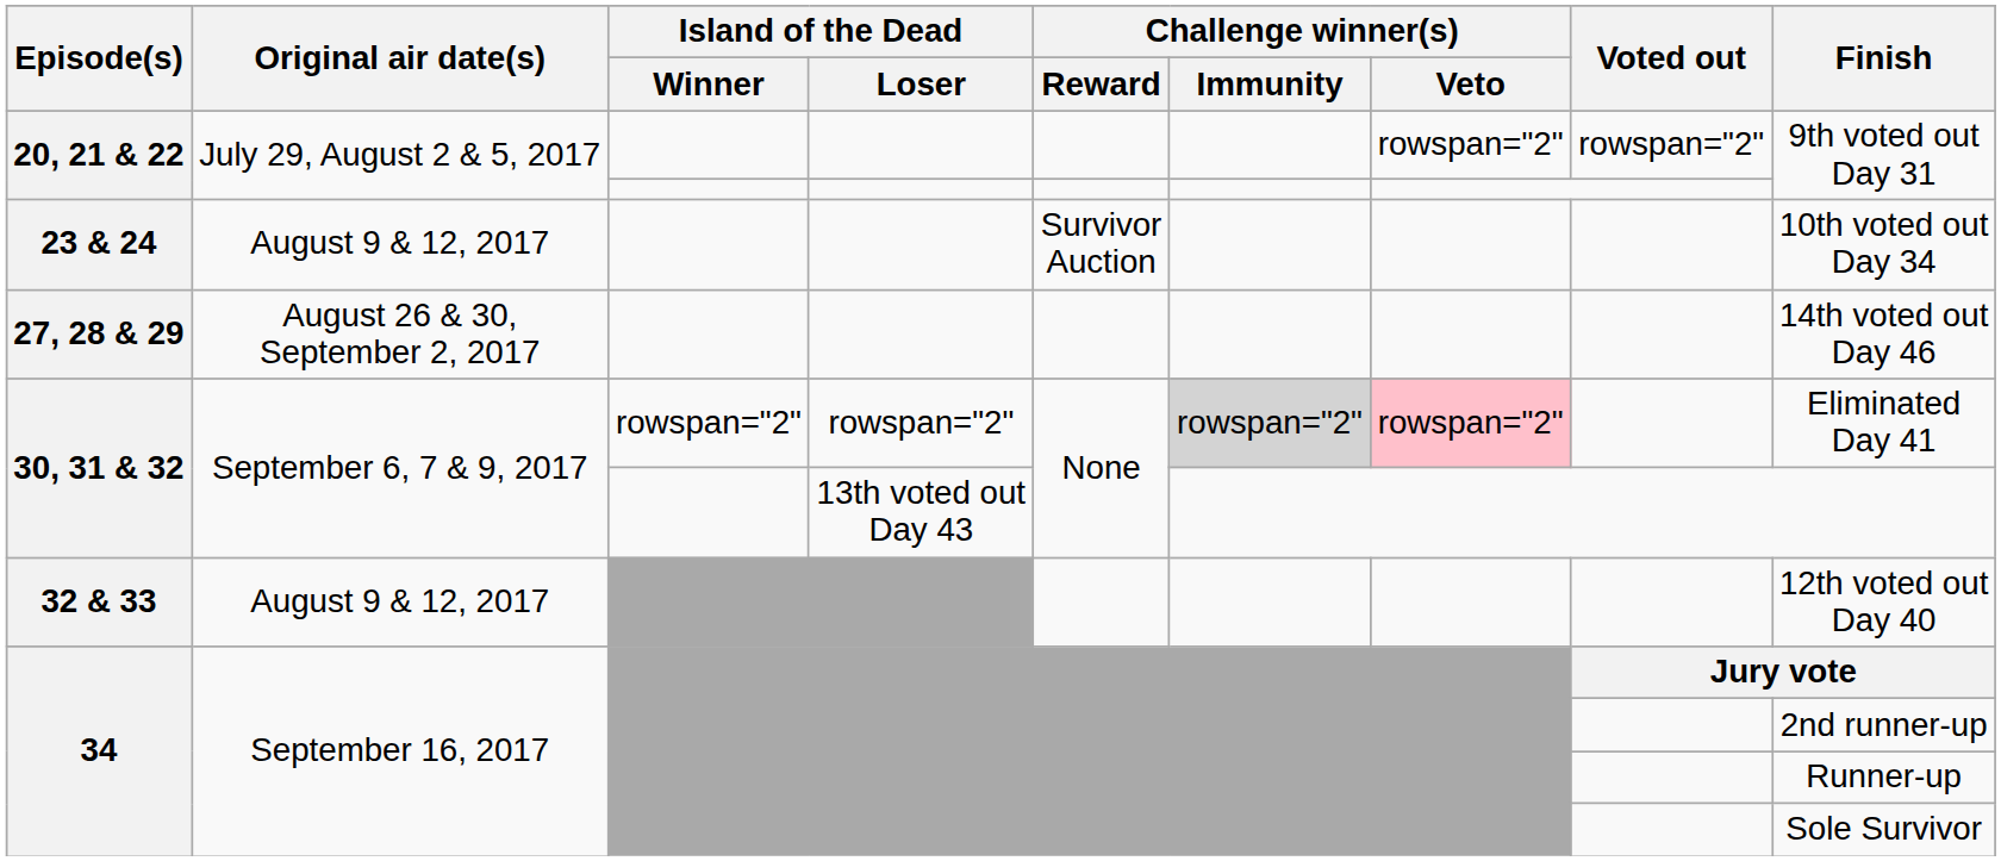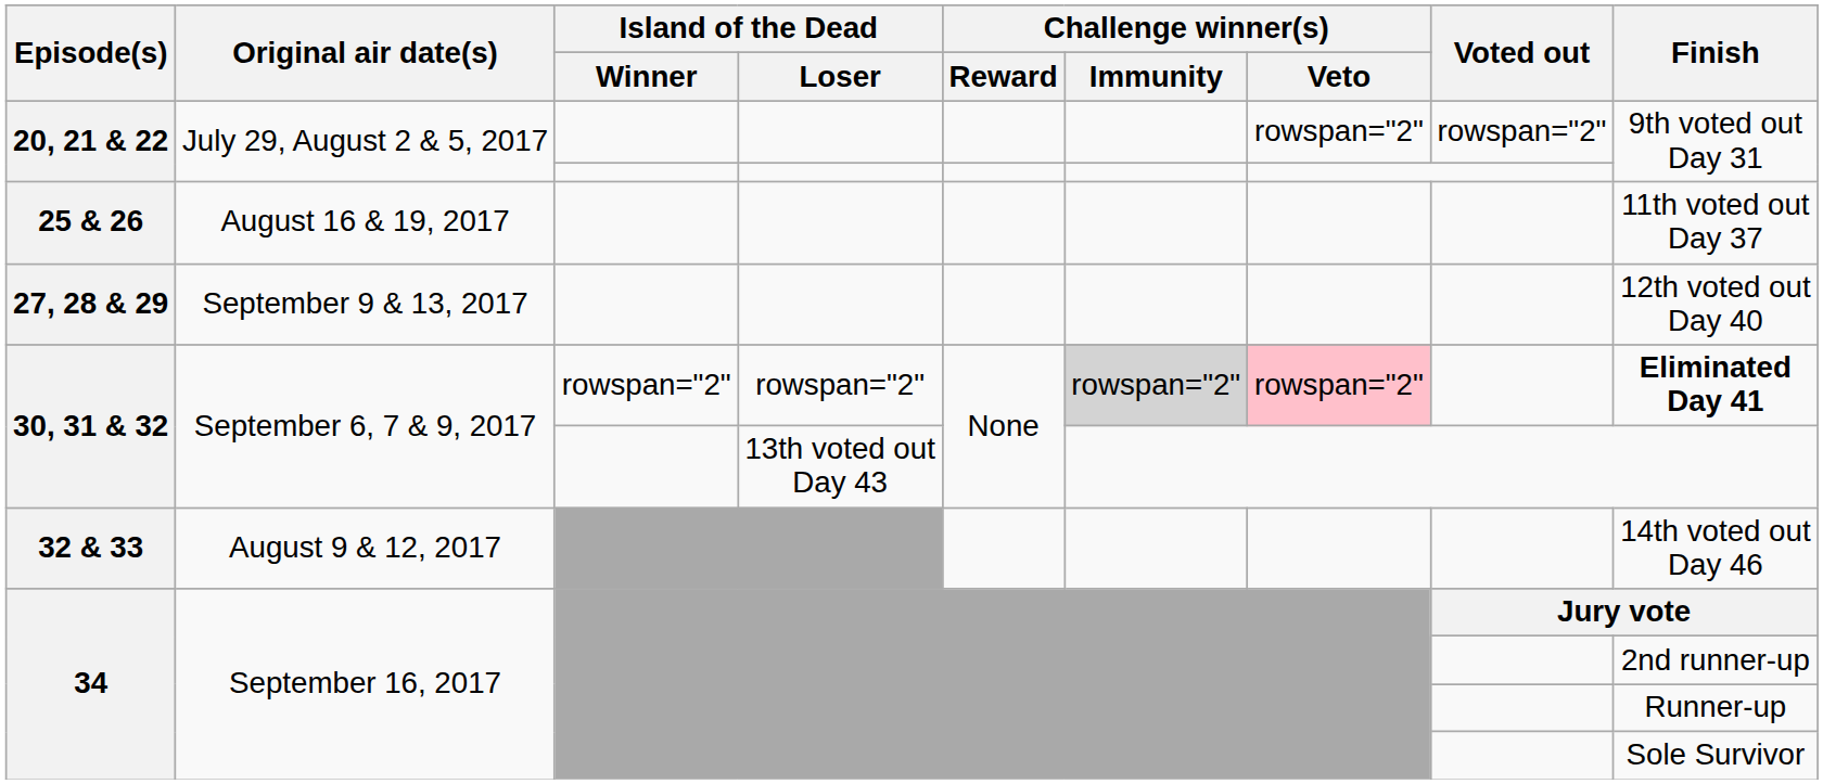- row: 23 & 24 | August 9 & 12, 2017 | Survivor Auction | 10th voted out Day 34
+ row: 25 & 26 | August 16 & 19, 2017 | 11th voted out Day 37
27, 28 & 29 | Original air date(s): August 26 & 30, September 2, 2017 -> September 9 & 13, 2017
27, 28 & 29 | Finish: 14th voted out Day 46 -> 12th voted out Day 40
30, 31 & 32 / rowspan="2" | Finish: normal -> bold
32 & 33 | Finish: 12th voted out Day 40 -> 14th voted out Day 46
